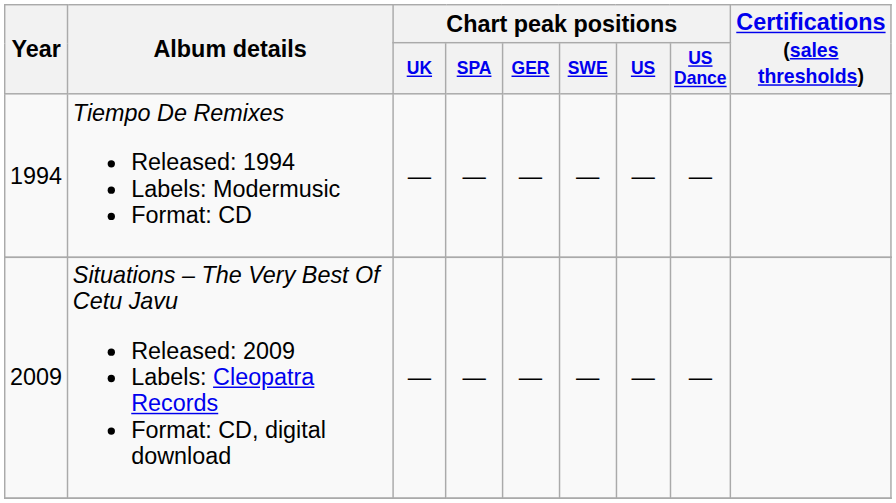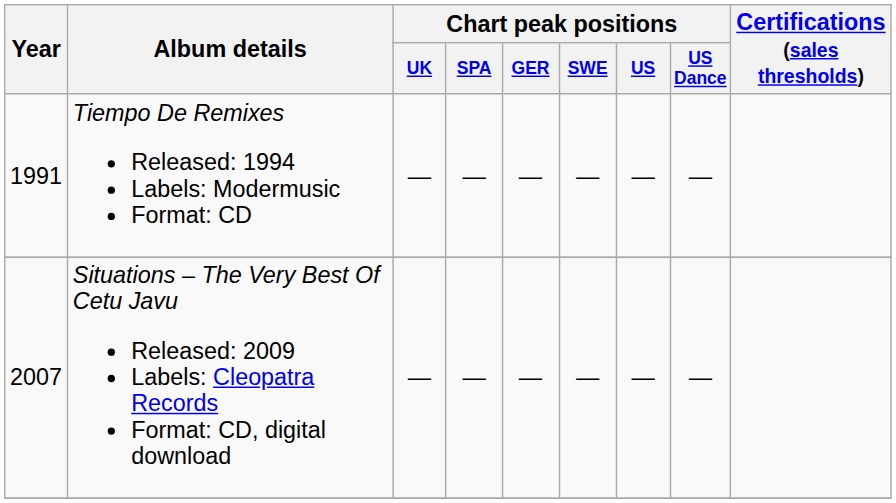row 3 | Year: 1994 -> 1991
row 4 | Year: 2009 -> 2007
